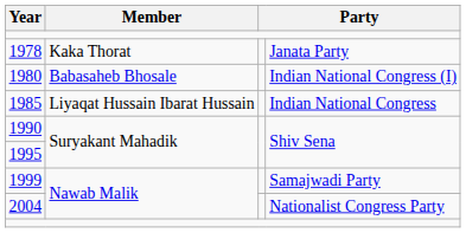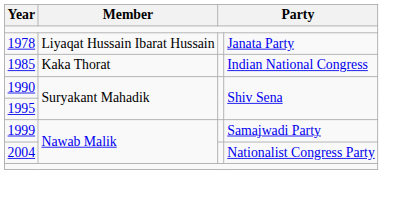1978 | Member: Kaka Thorat -> Liyaqat Hussain Ibarat Hussain
- row: 1980 | Babasaheb Bhosale | Indian National Congress (I)
1985 | Member: Liyaqat Hussain Ibarat Hussain -> Kaka Thorat
